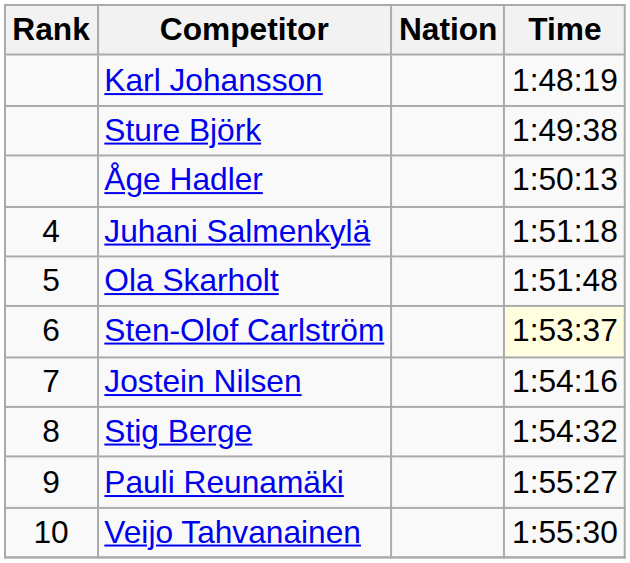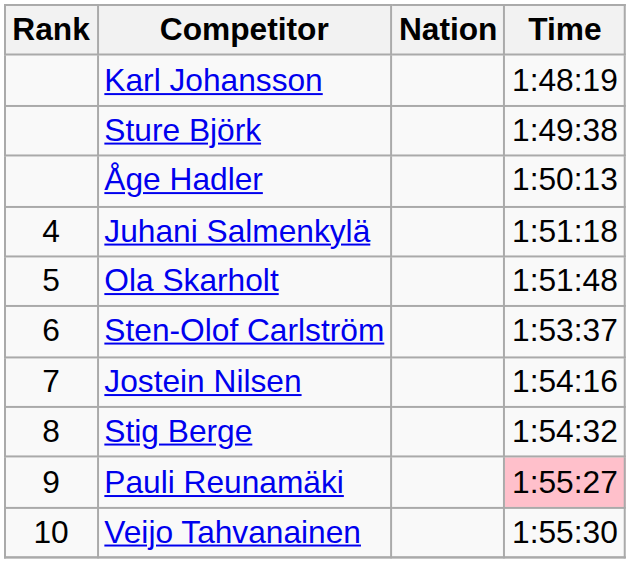Sten-Olof Carlström | Time: lightyellow background -> no background
Pauli Reunamäki | Time: no background -> pink background
